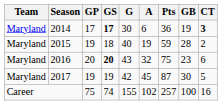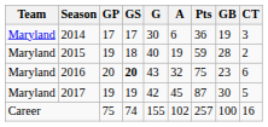2014 | GS: bold -> normal
2014 | CT: bold -> normal
